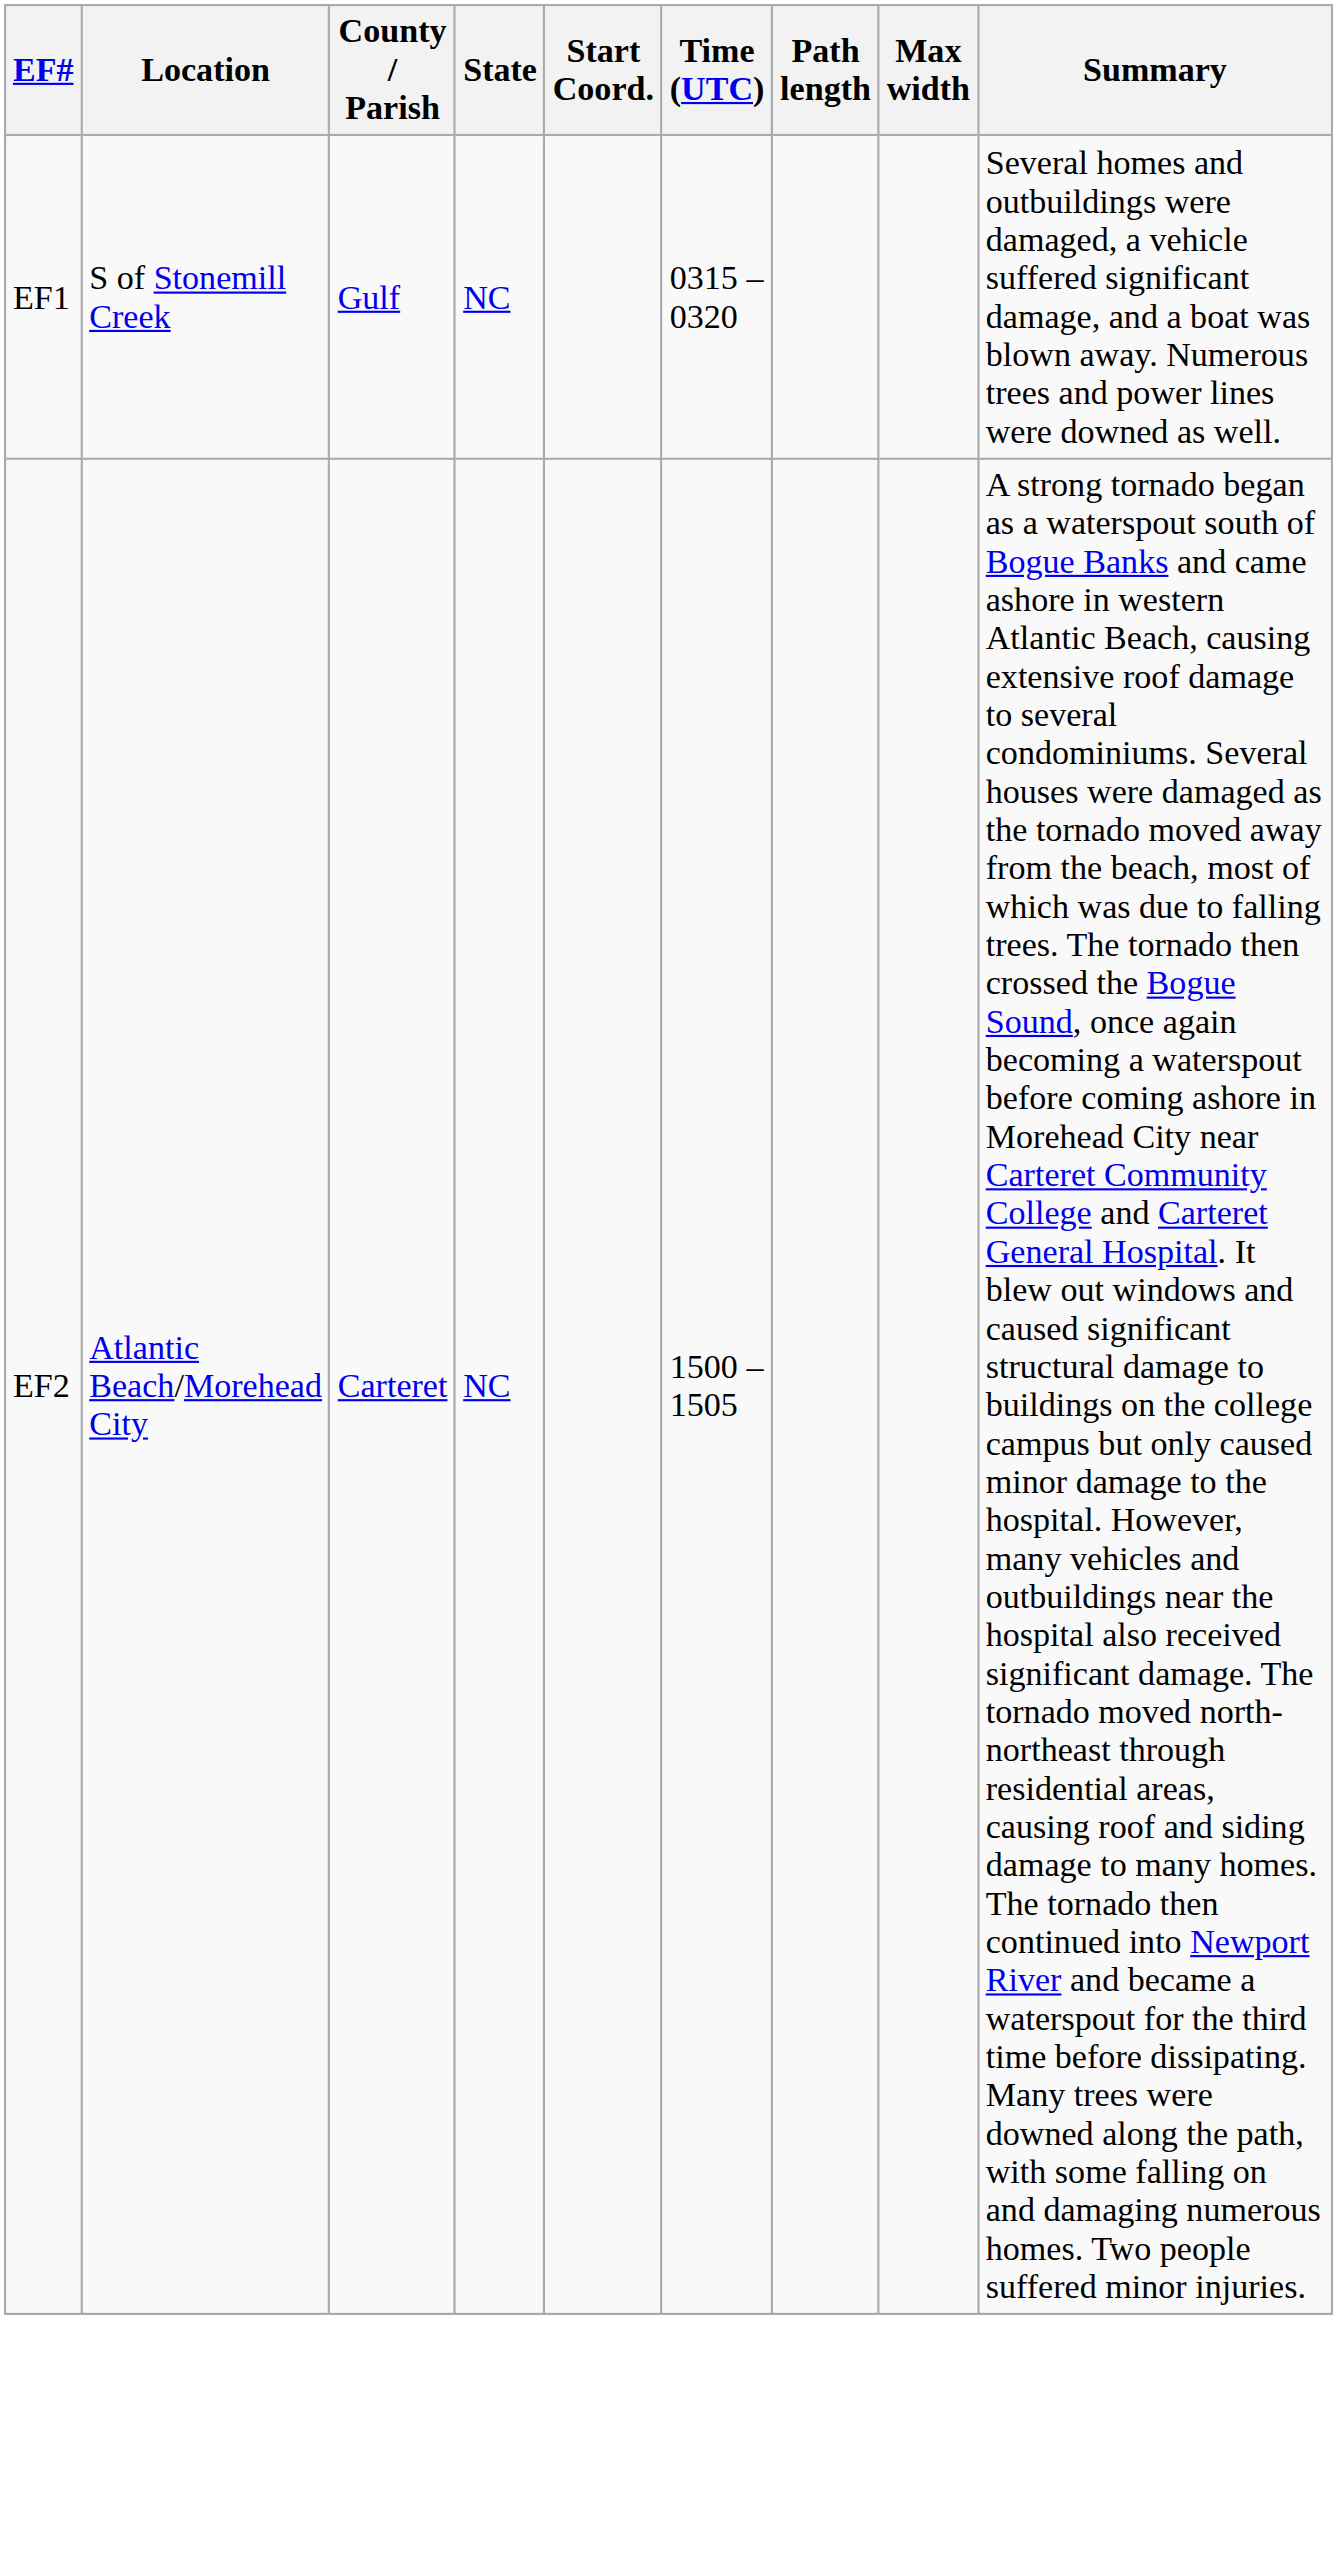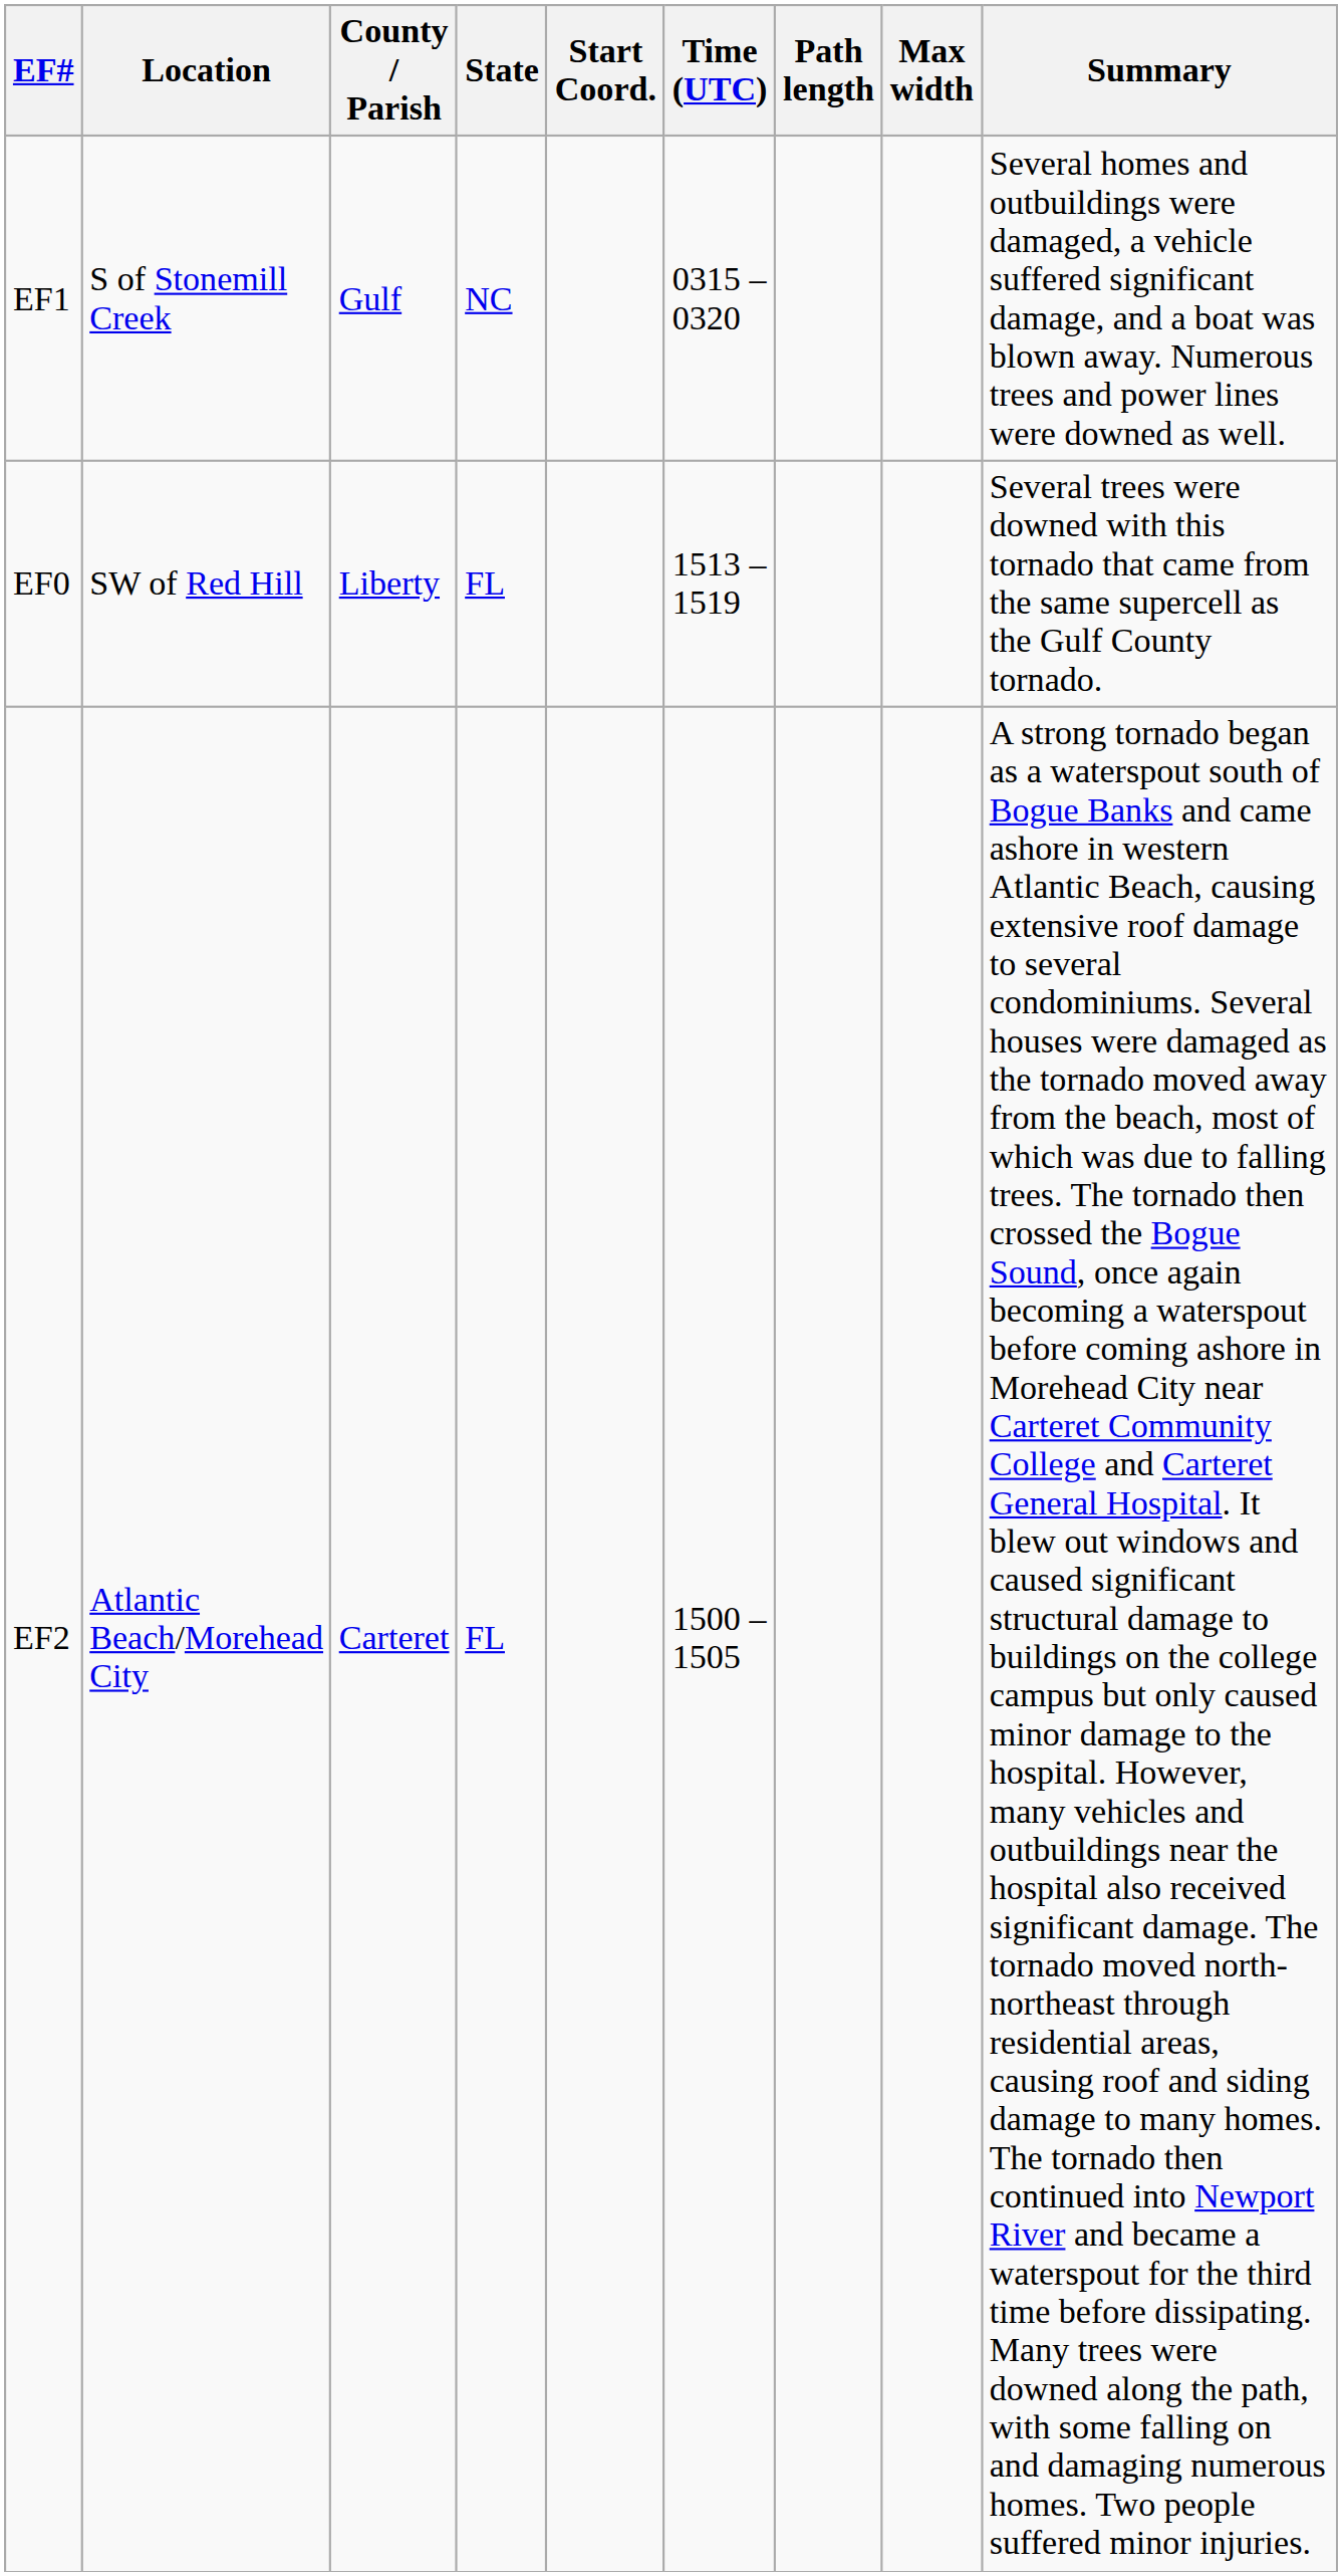+ row: EF0 | SW of Red Hill | Liberty | FL | 1513 – 1519 | Several trees were downed with this tornado that came from the same supercell as the Gulf County tornado.
EF2 | State: NC -> FL
